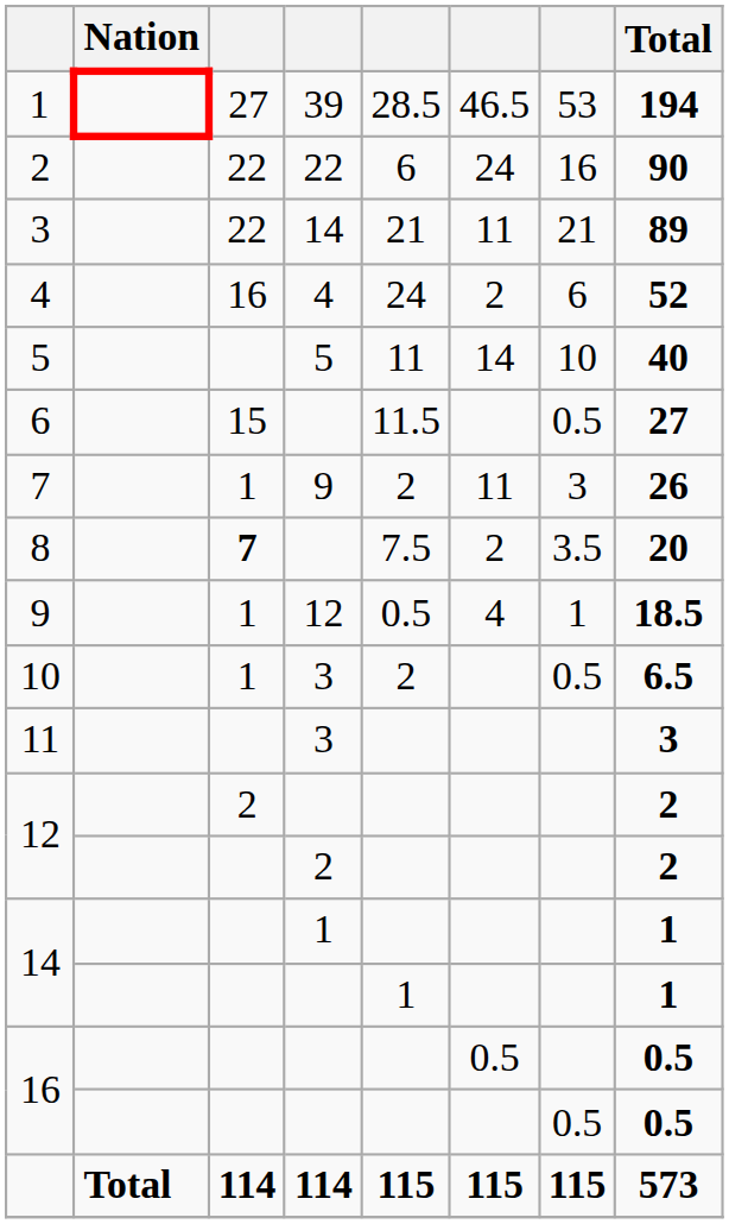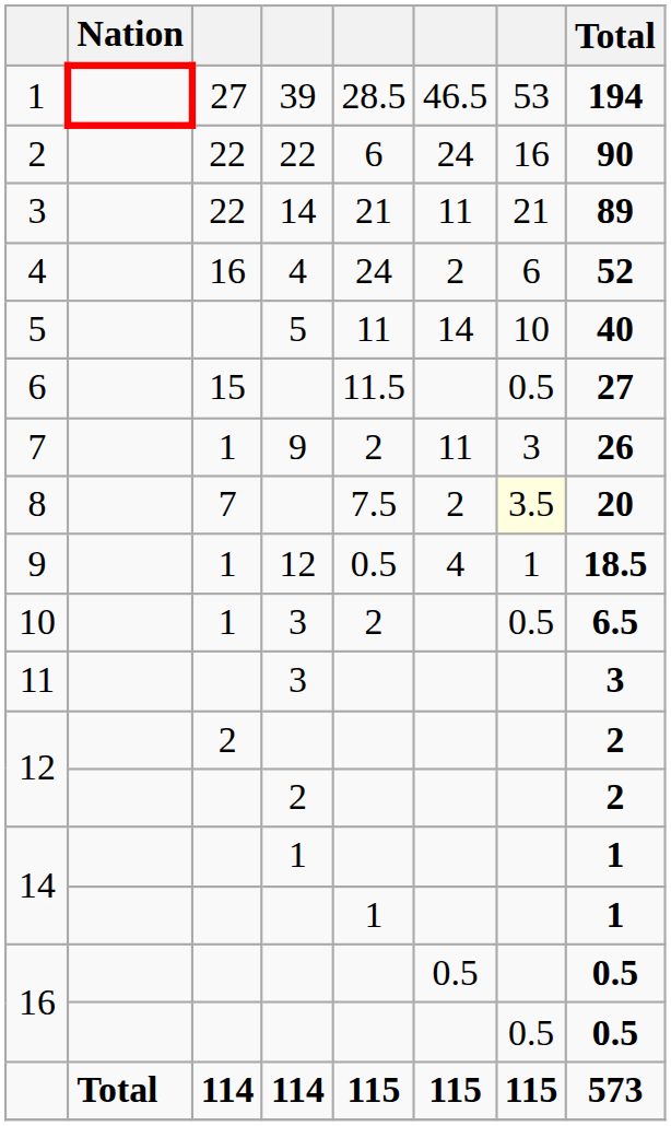8 | column 3: bold -> normal
8 | column 7: no background -> lightyellow background
